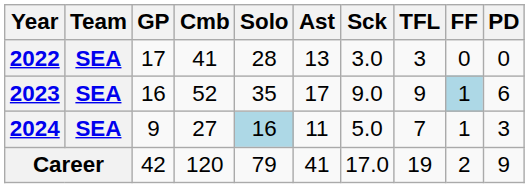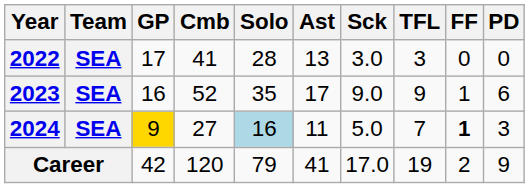2023 | FF: lightblue background -> no background
2024 | GP: no background -> gold background
2024 | FF: normal -> bold
